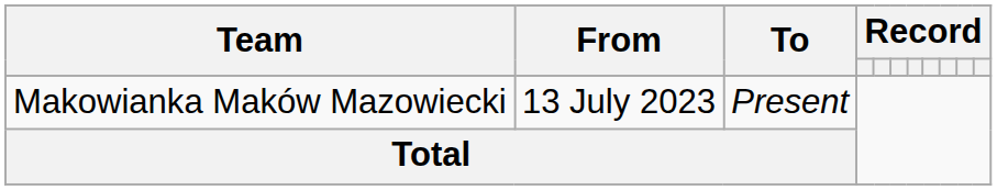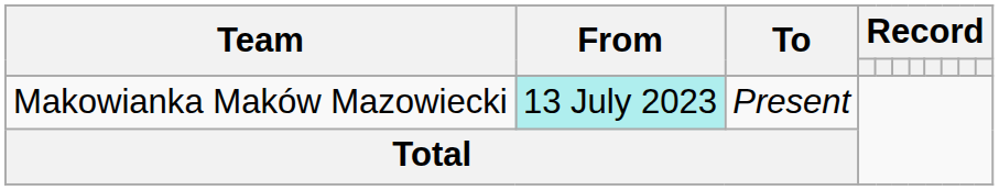Makowianka Maków Mazowiecki | From: no background -> paleturquoise background
